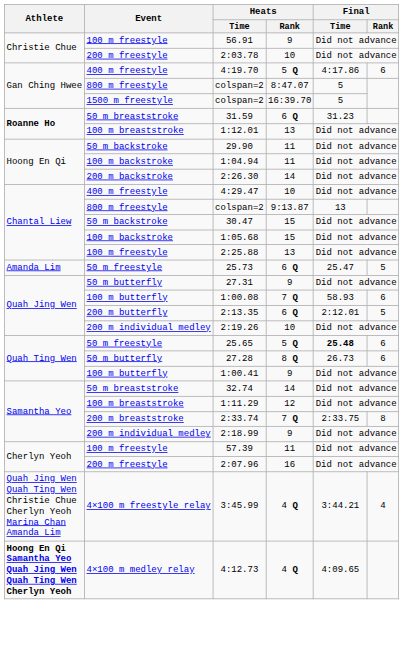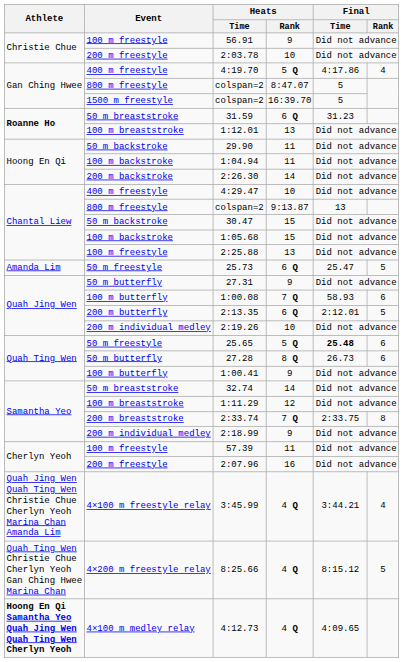4:19.70 | Final / Rank: 6 -> 4
+ row: Quah Ting Wen Christie Chue Cherlyn Yeoh Gan Ching Hwee Marina Chan | 4×200 m freestyle relay | 8:25.66 | 4 Q | 8:15.12 | 5
